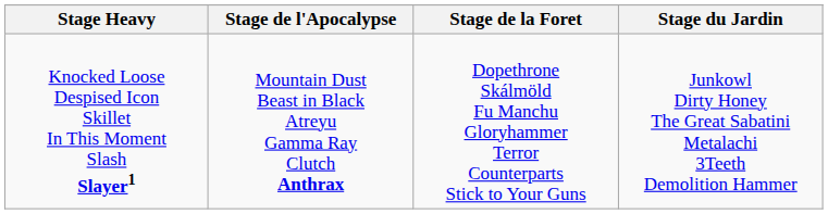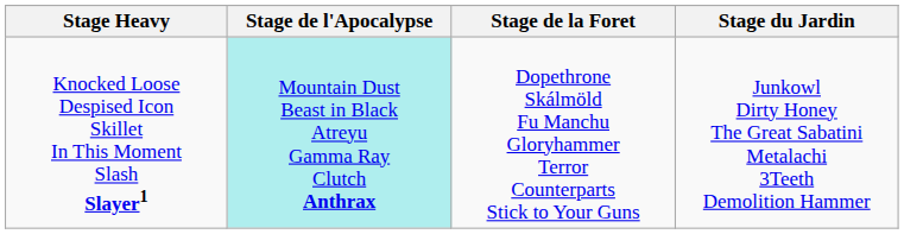row 2 | Stage de l'Apocalypse: no background -> paleturquoise background
